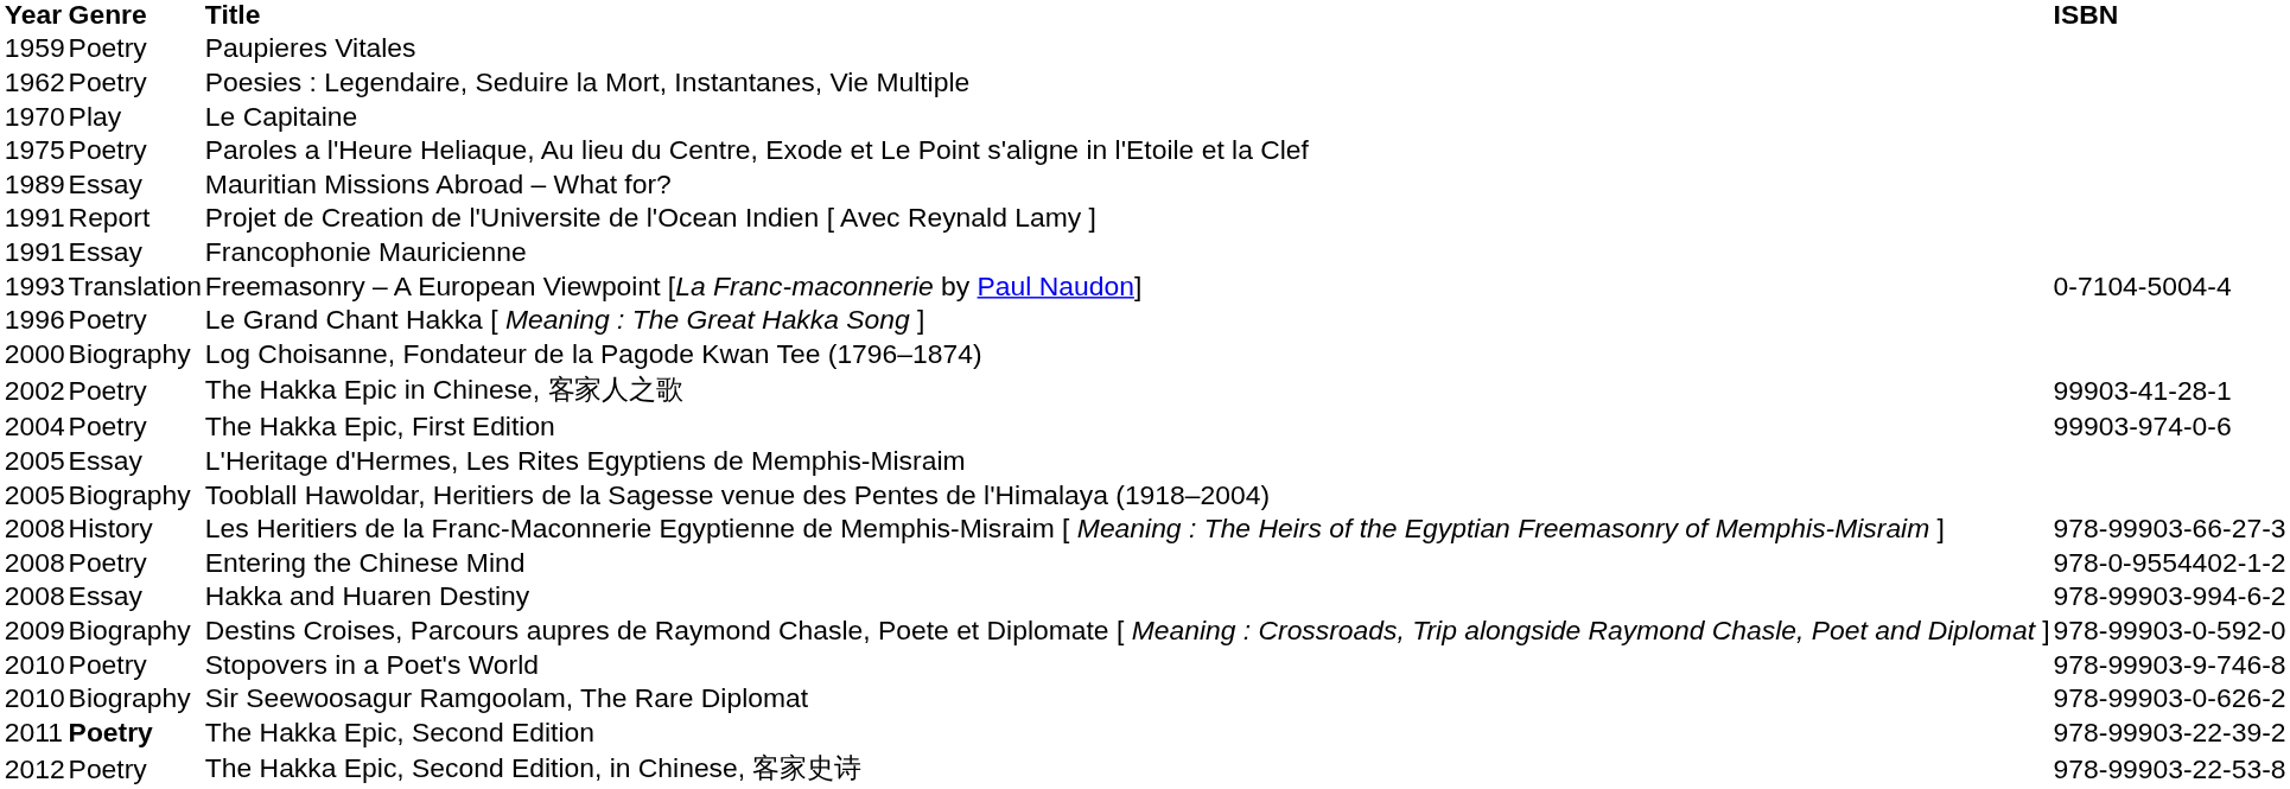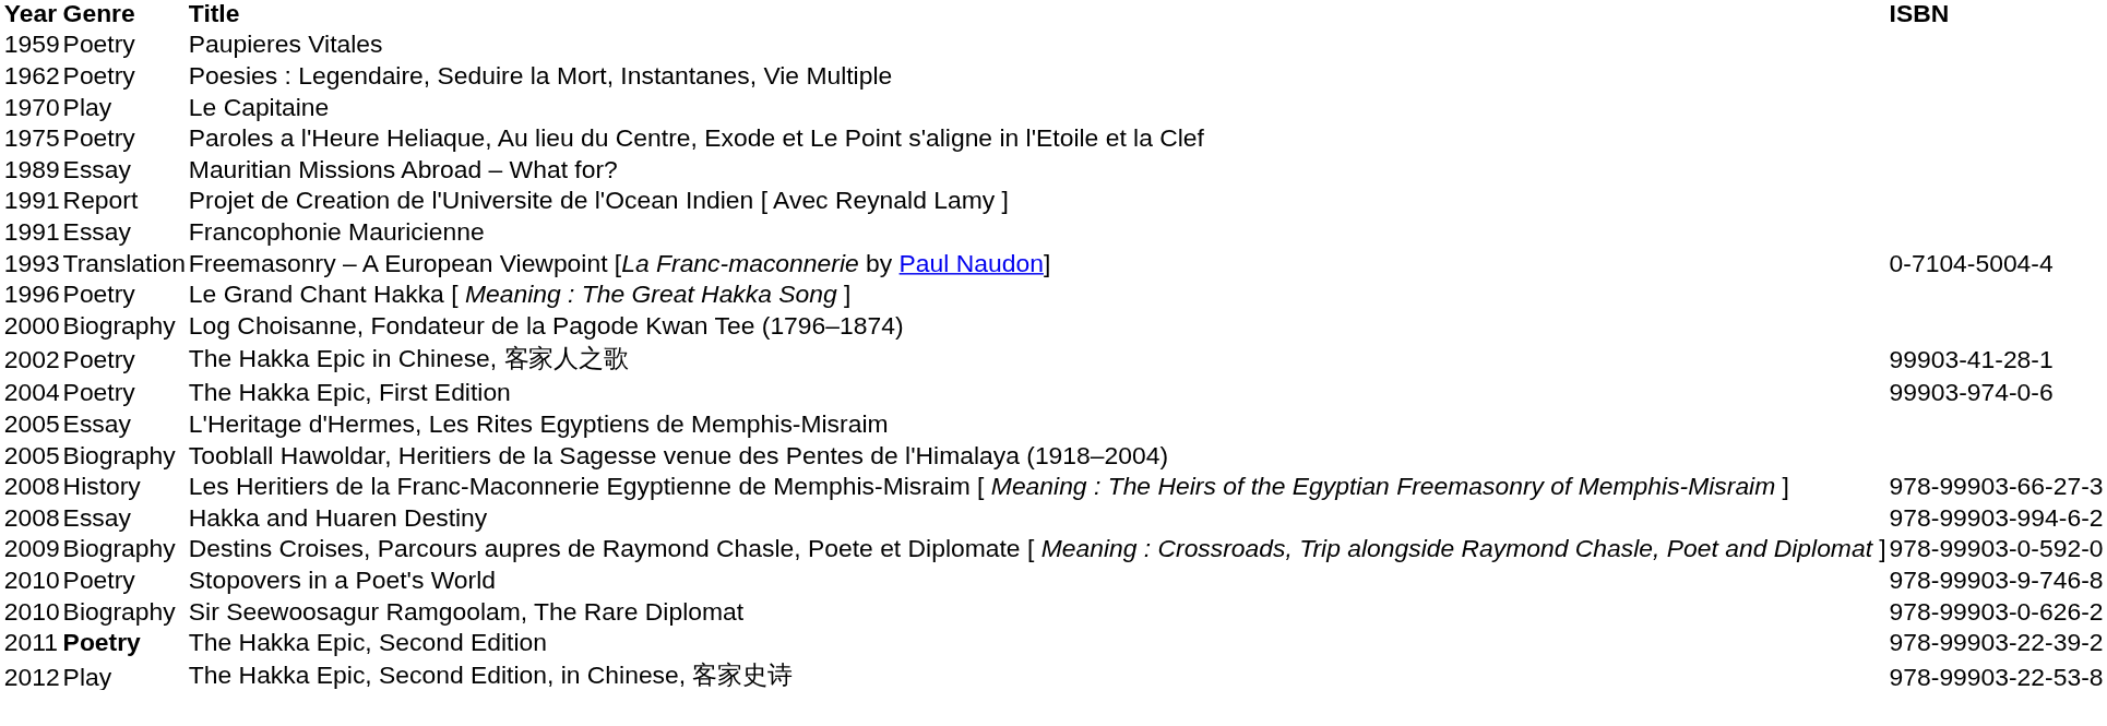- row: 2008 | Poetry | Entering the Chinese Mind | 978-0-9554402-1-2
The Hakka Epic, Second Edition, in Chinese, 客家史诗 | Genre: Poetry -> Play
